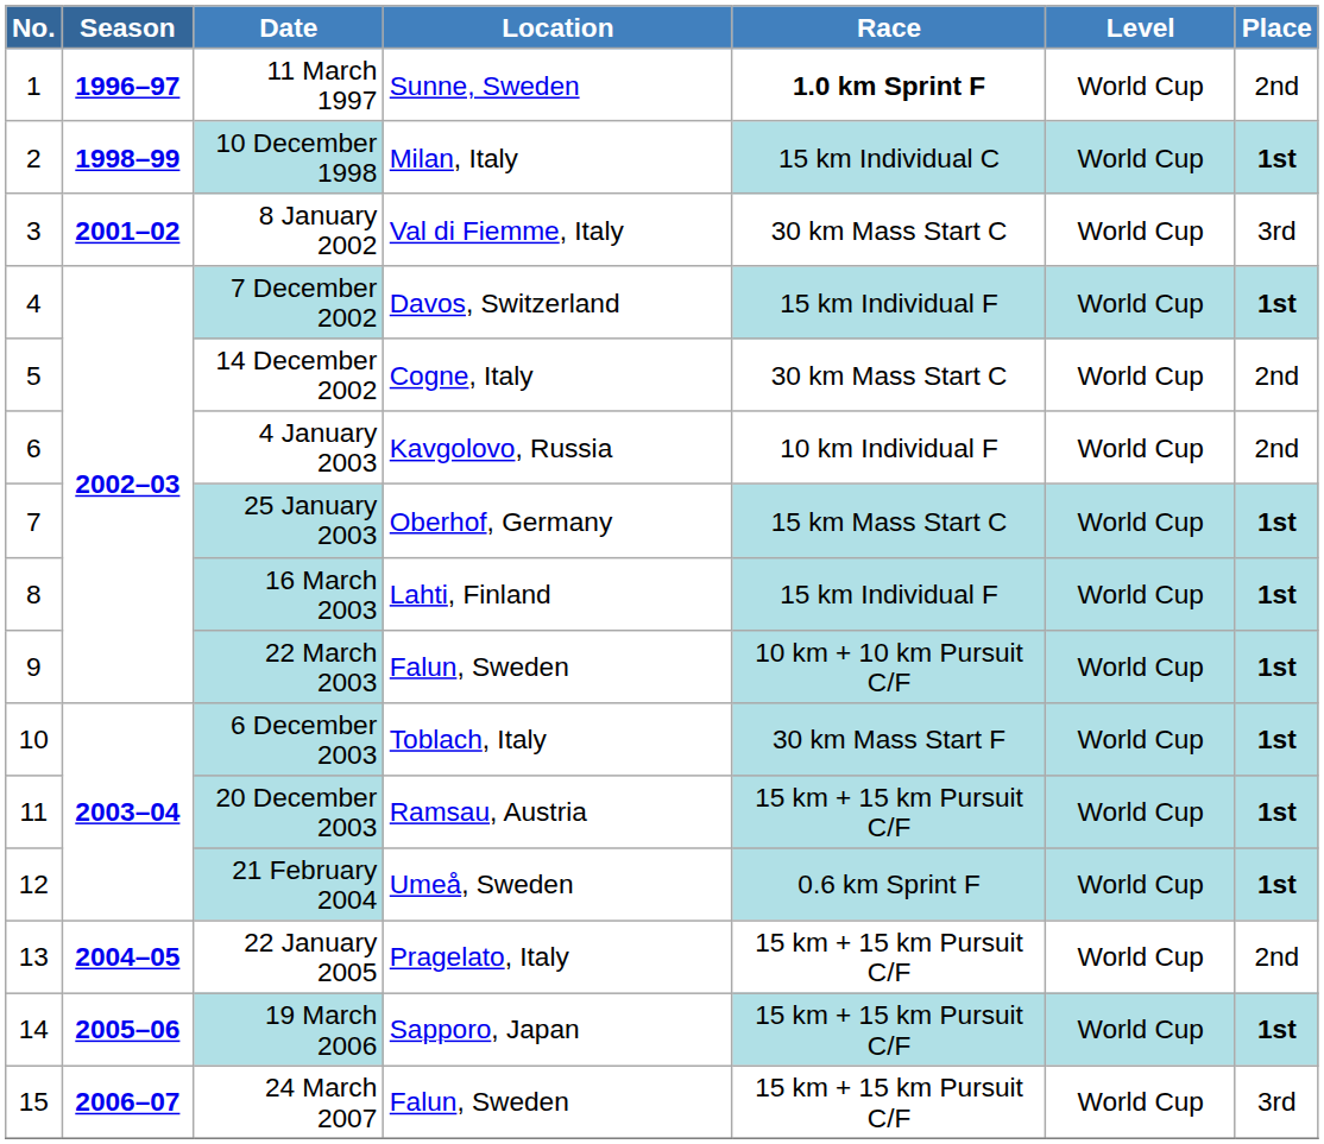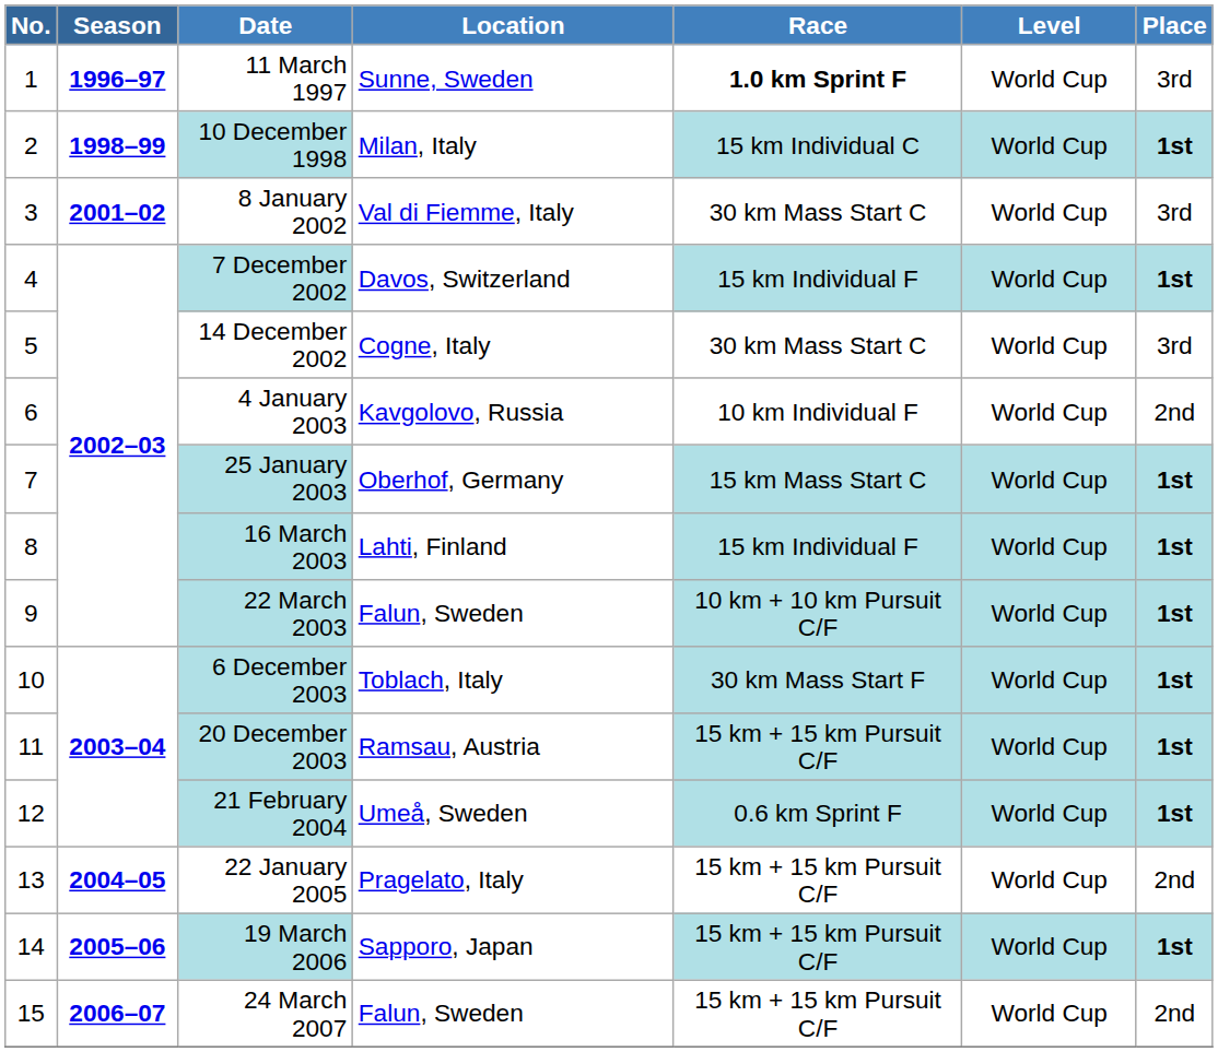11 March 1997 | Place: 2nd -> 3rd
14 December 2002 | Place: 2nd -> 3rd
24 March 2007 | Place: 3rd -> 2nd
